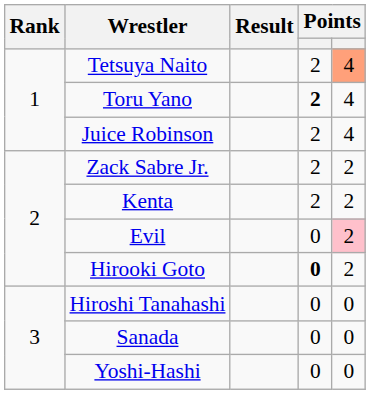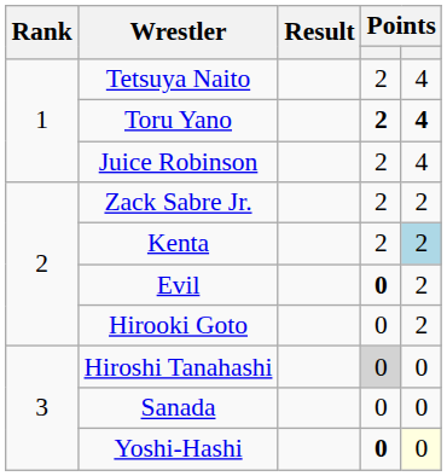Tetsuya Naito | column 5: lightsalmon background -> no background
Toru Yano | column 5: normal -> bold
Kenta | column 5: no background -> lightblue background
Evil | column 4: normal -> bold
Evil | column 5: pink background -> no background
Hirooki Goto | column 4: bold -> normal
Hiroshi Tanahashi | column 4: no background -> lightgrey background
Yoshi-Hashi | column 4: normal -> bold
Yoshi-Hashi | column 5: no background -> lightyellow background
